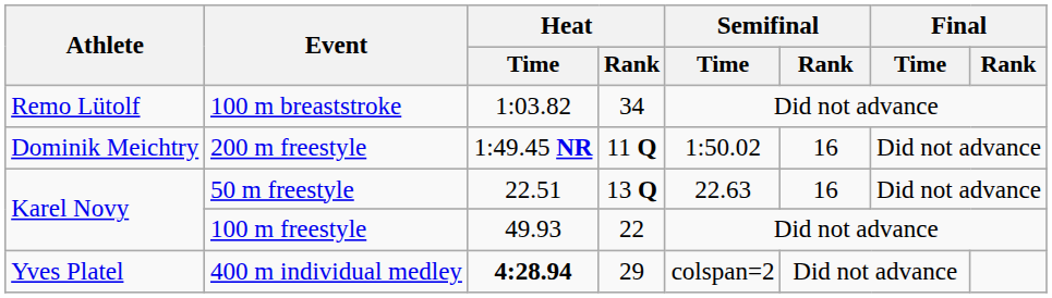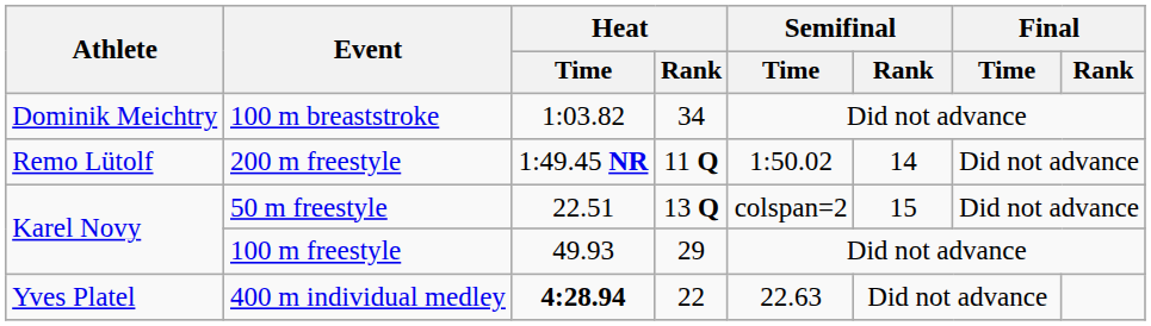100 m breaststroke | Athlete: Remo Lütolf -> Dominik Meichtry
200 m freestyle | Athlete: Dominik Meichtry -> Remo Lütolf
200 m freestyle | Semifinal / Rank: 16 -> 14
50 m freestyle | Semifinal / Time: 22.63 -> colspan=2
50 m freestyle | Semifinal / Rank: 16 -> 15
100 m freestyle | Heat / Rank: 22 -> 29
400 m individual medley | Heat / Rank: 29 -> 22
400 m individual medley | Semifinal / Time: colspan=2 -> 22.63
